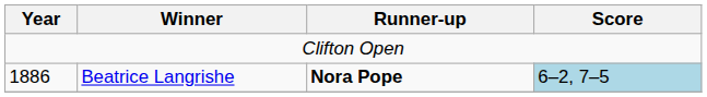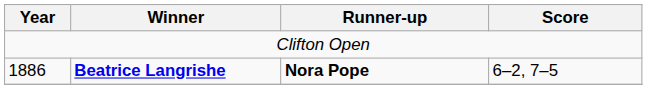1886 | Winner: normal -> bold
1886 | Score: lightblue background -> no background
